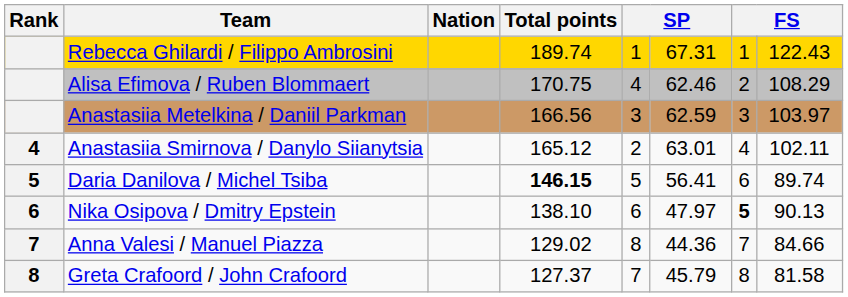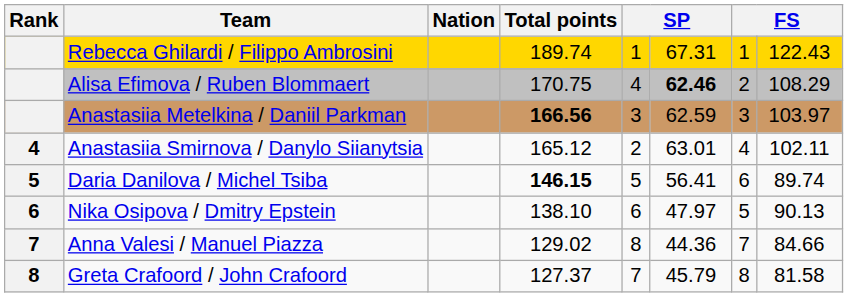Alisa Efimova / Ruben Blommaert | column 6: normal -> bold
Anastasiia Metelkina / Daniil Parkman | Total points: normal -> bold
Nika Osipova / Dmitry Epstein | column 7: bold -> normal
